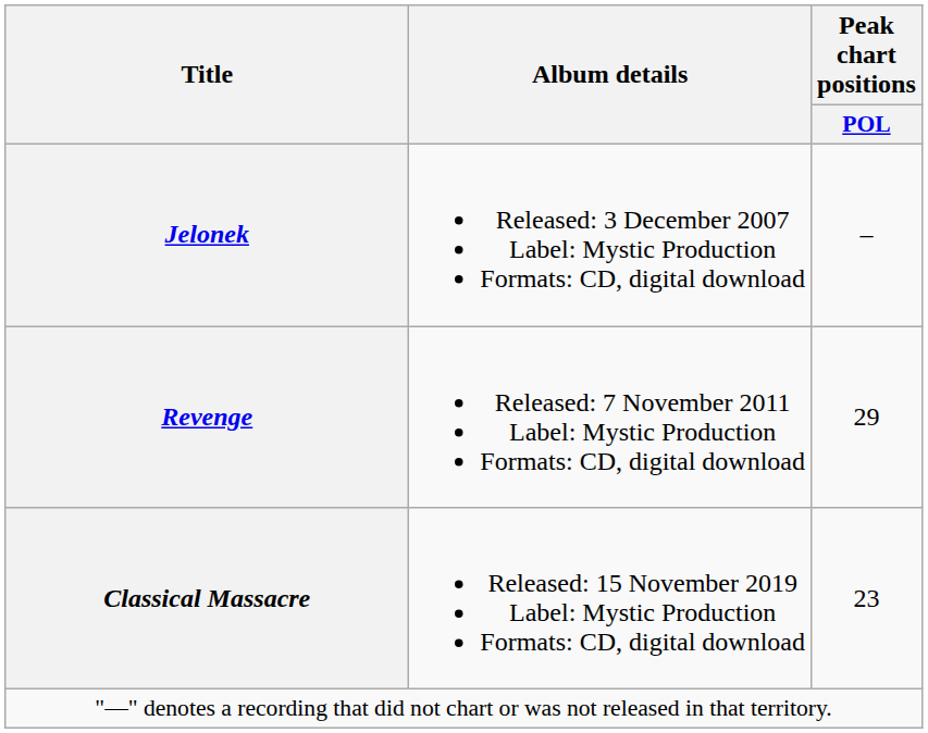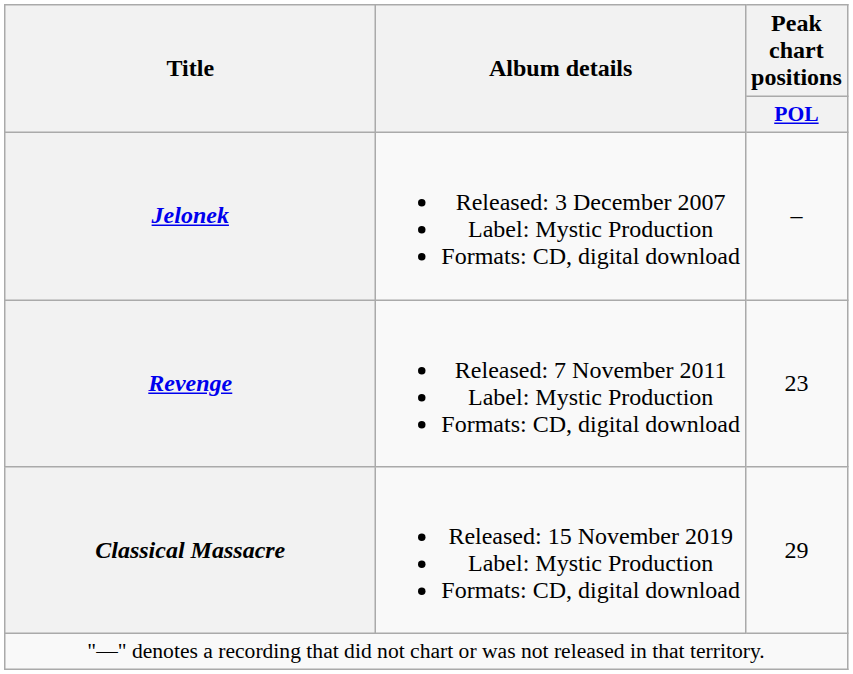Revenge | Peak chart positions / POL: 29 -> 23
Classical Massacre | Peak chart positions / POL: 23 -> 29
